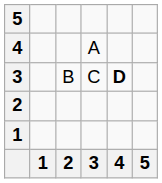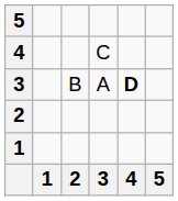row 2 | column 4: A -> C
row 3 | column 4: C -> A
